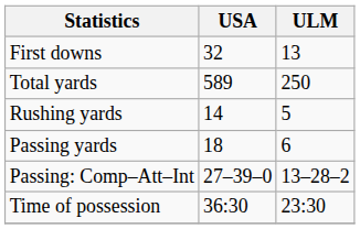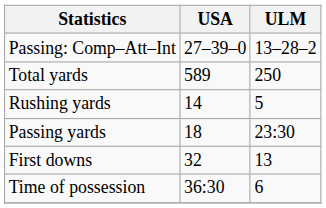rows swapped: First downs <-> Passing: Comp–Att–Int
Passing yards | ULM: 6 -> 23:30
Time of possession | ULM: 23:30 -> 6
